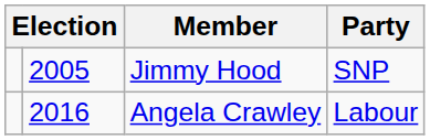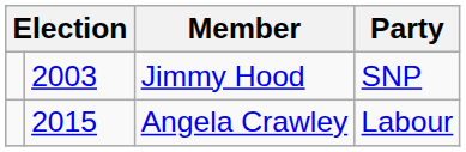Jimmy Hood | column 2: 2005 -> 2003
Angela Crawley | column 2: 2016 -> 2015
